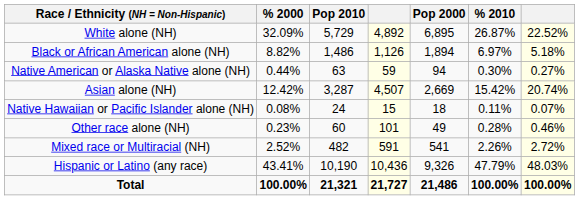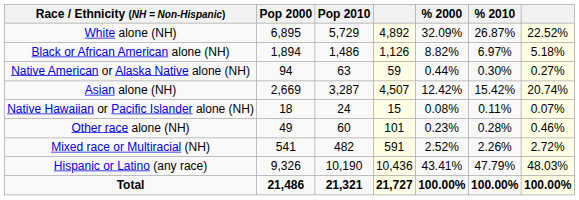columns swapped: Pop 2000 <-> % 2000
